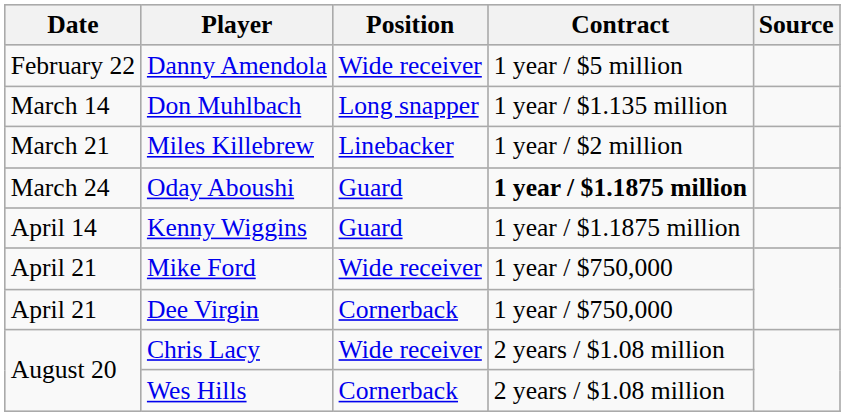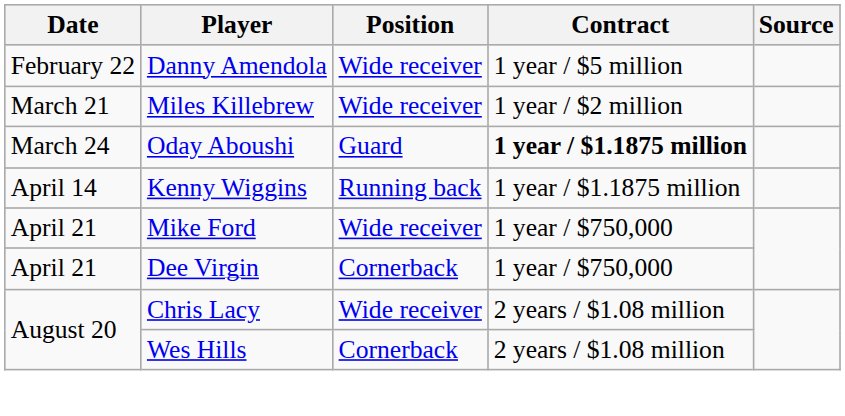- row: March 14 | Don Muhlbach | Long snapper | 1 year / $1.135 million
Miles Killebrew | Position: Linebacker -> Wide receiver
Kenny Wiggins | Position: Guard -> Running back
